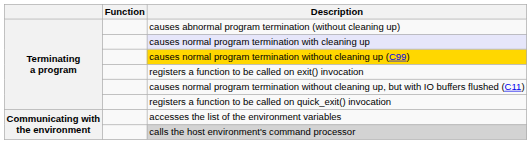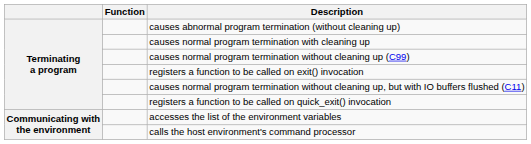causes normal program termination with cleaning up | Description: lavender background -> no background
causes normal program termination without cleaning up (C99) | Description: gold background -> no background
calls the host environment's command processor | Description: lightgrey background -> no background
